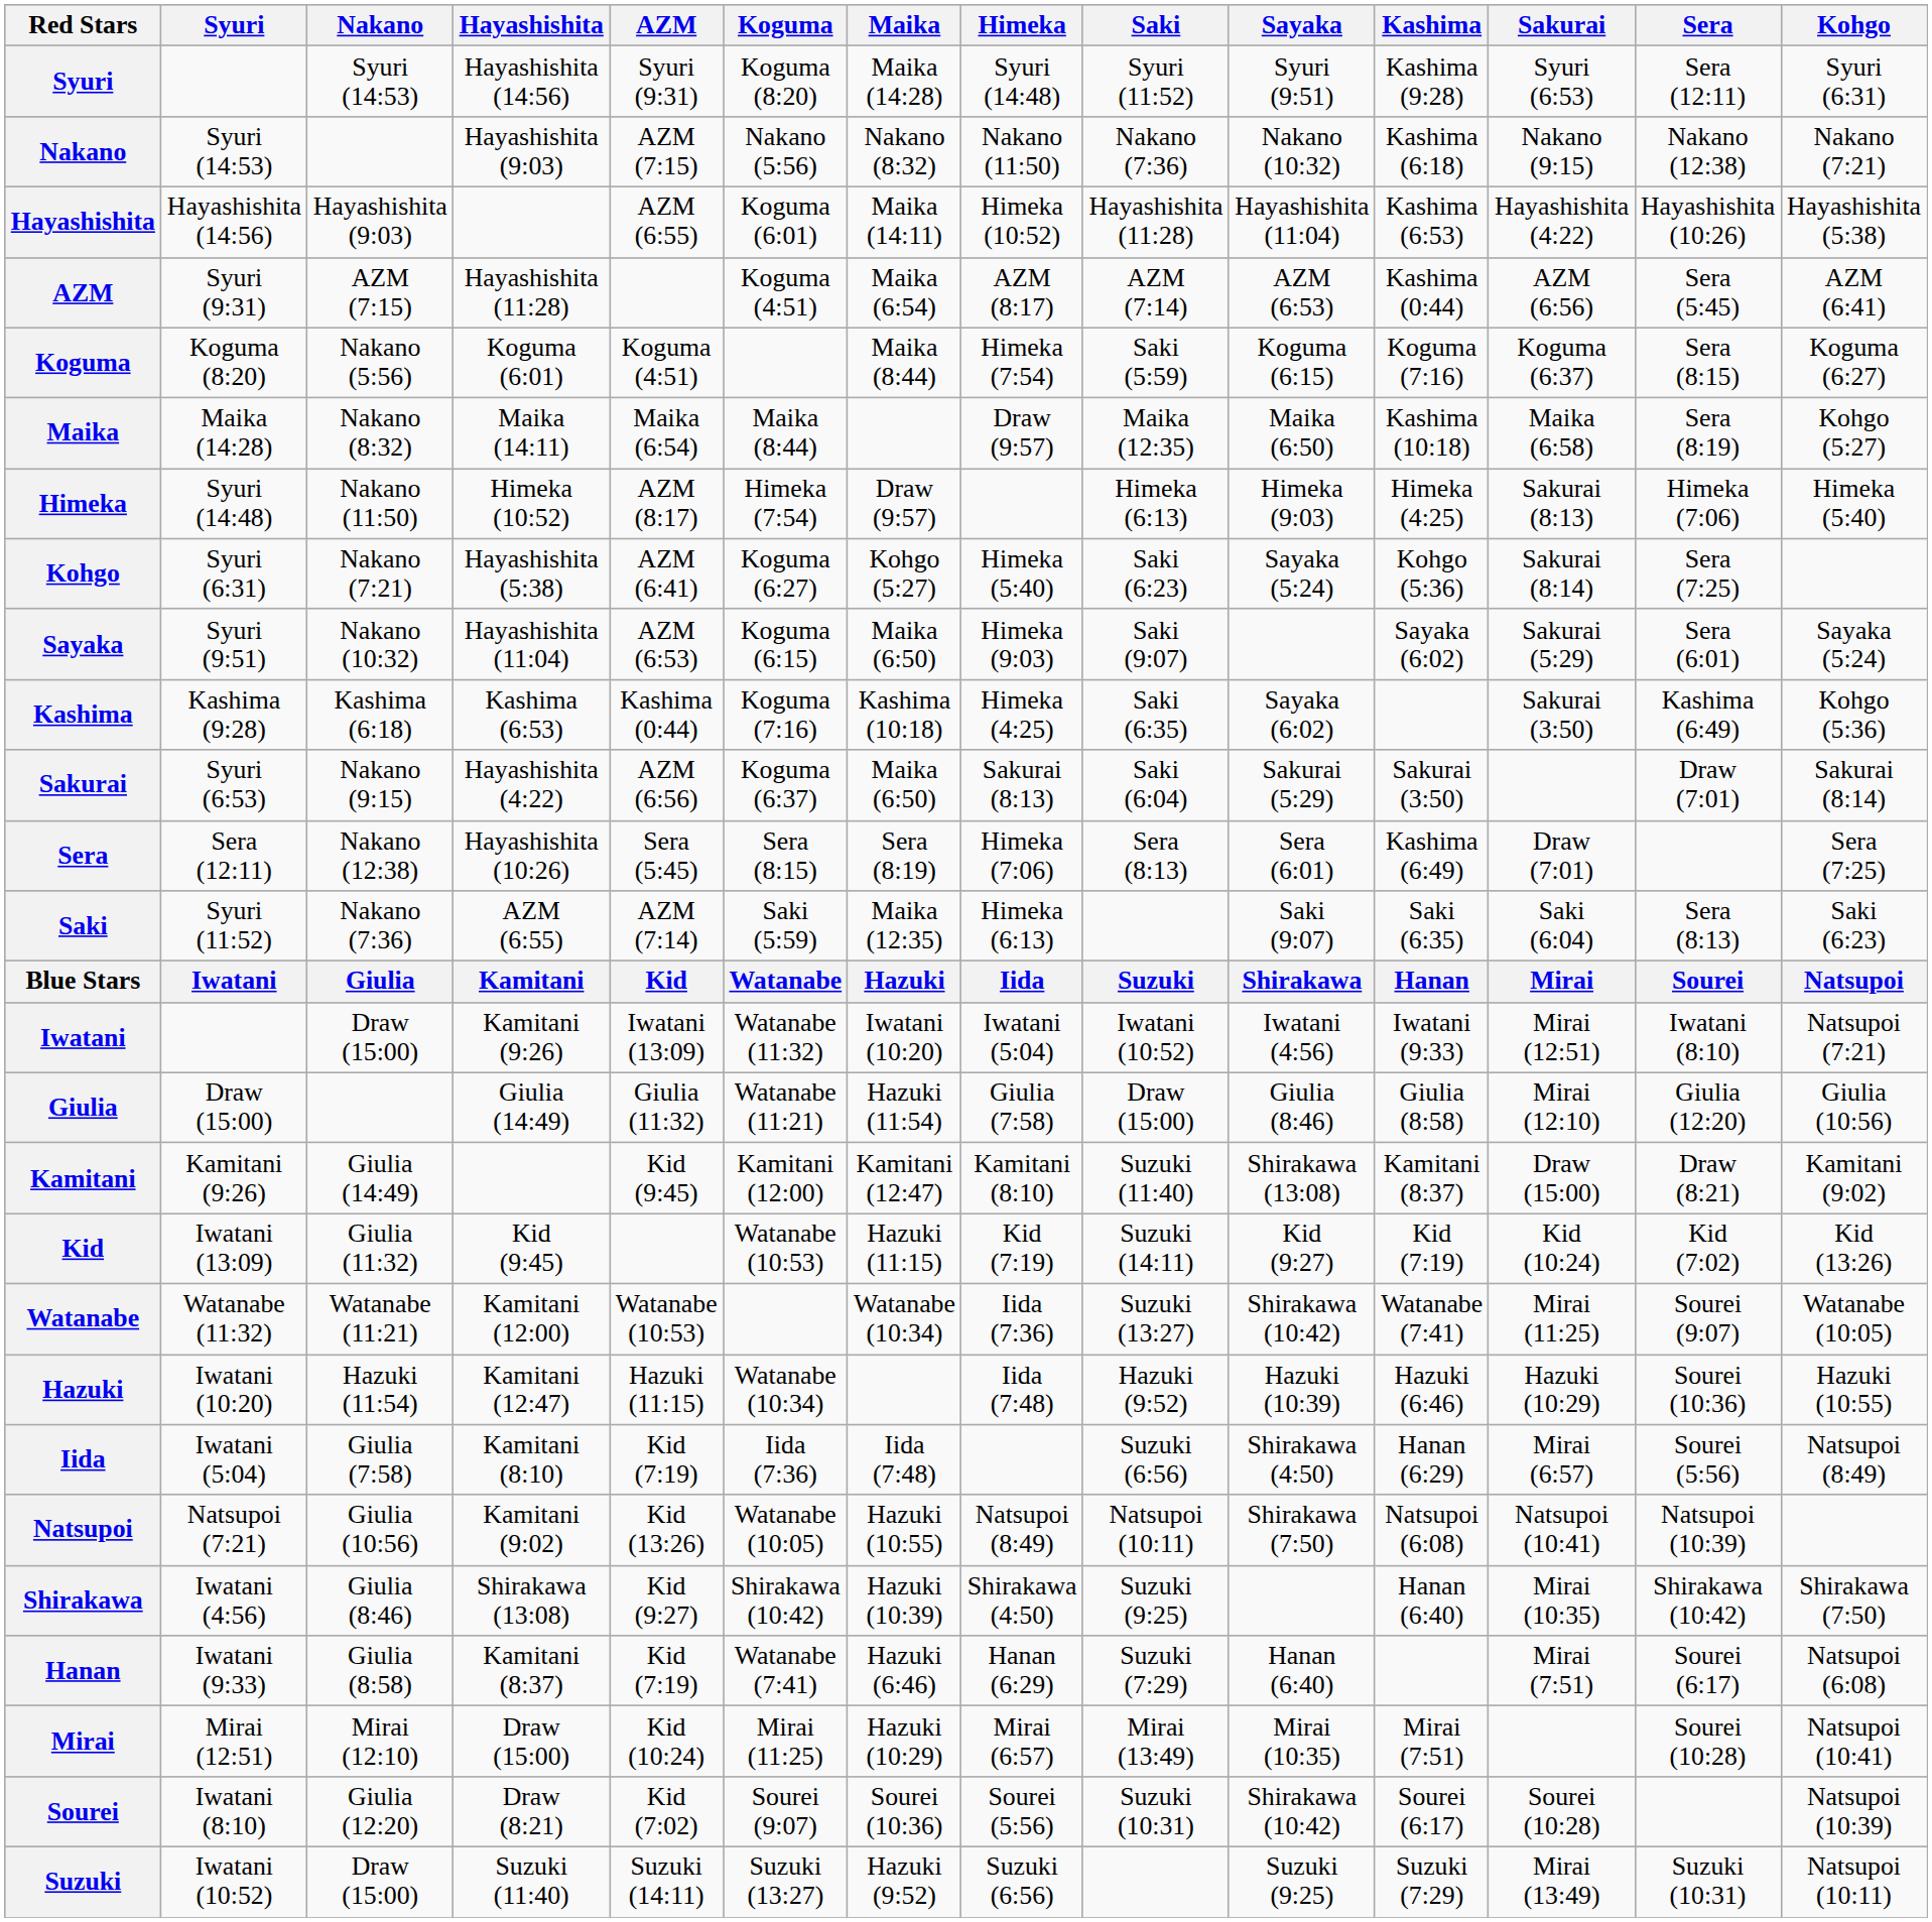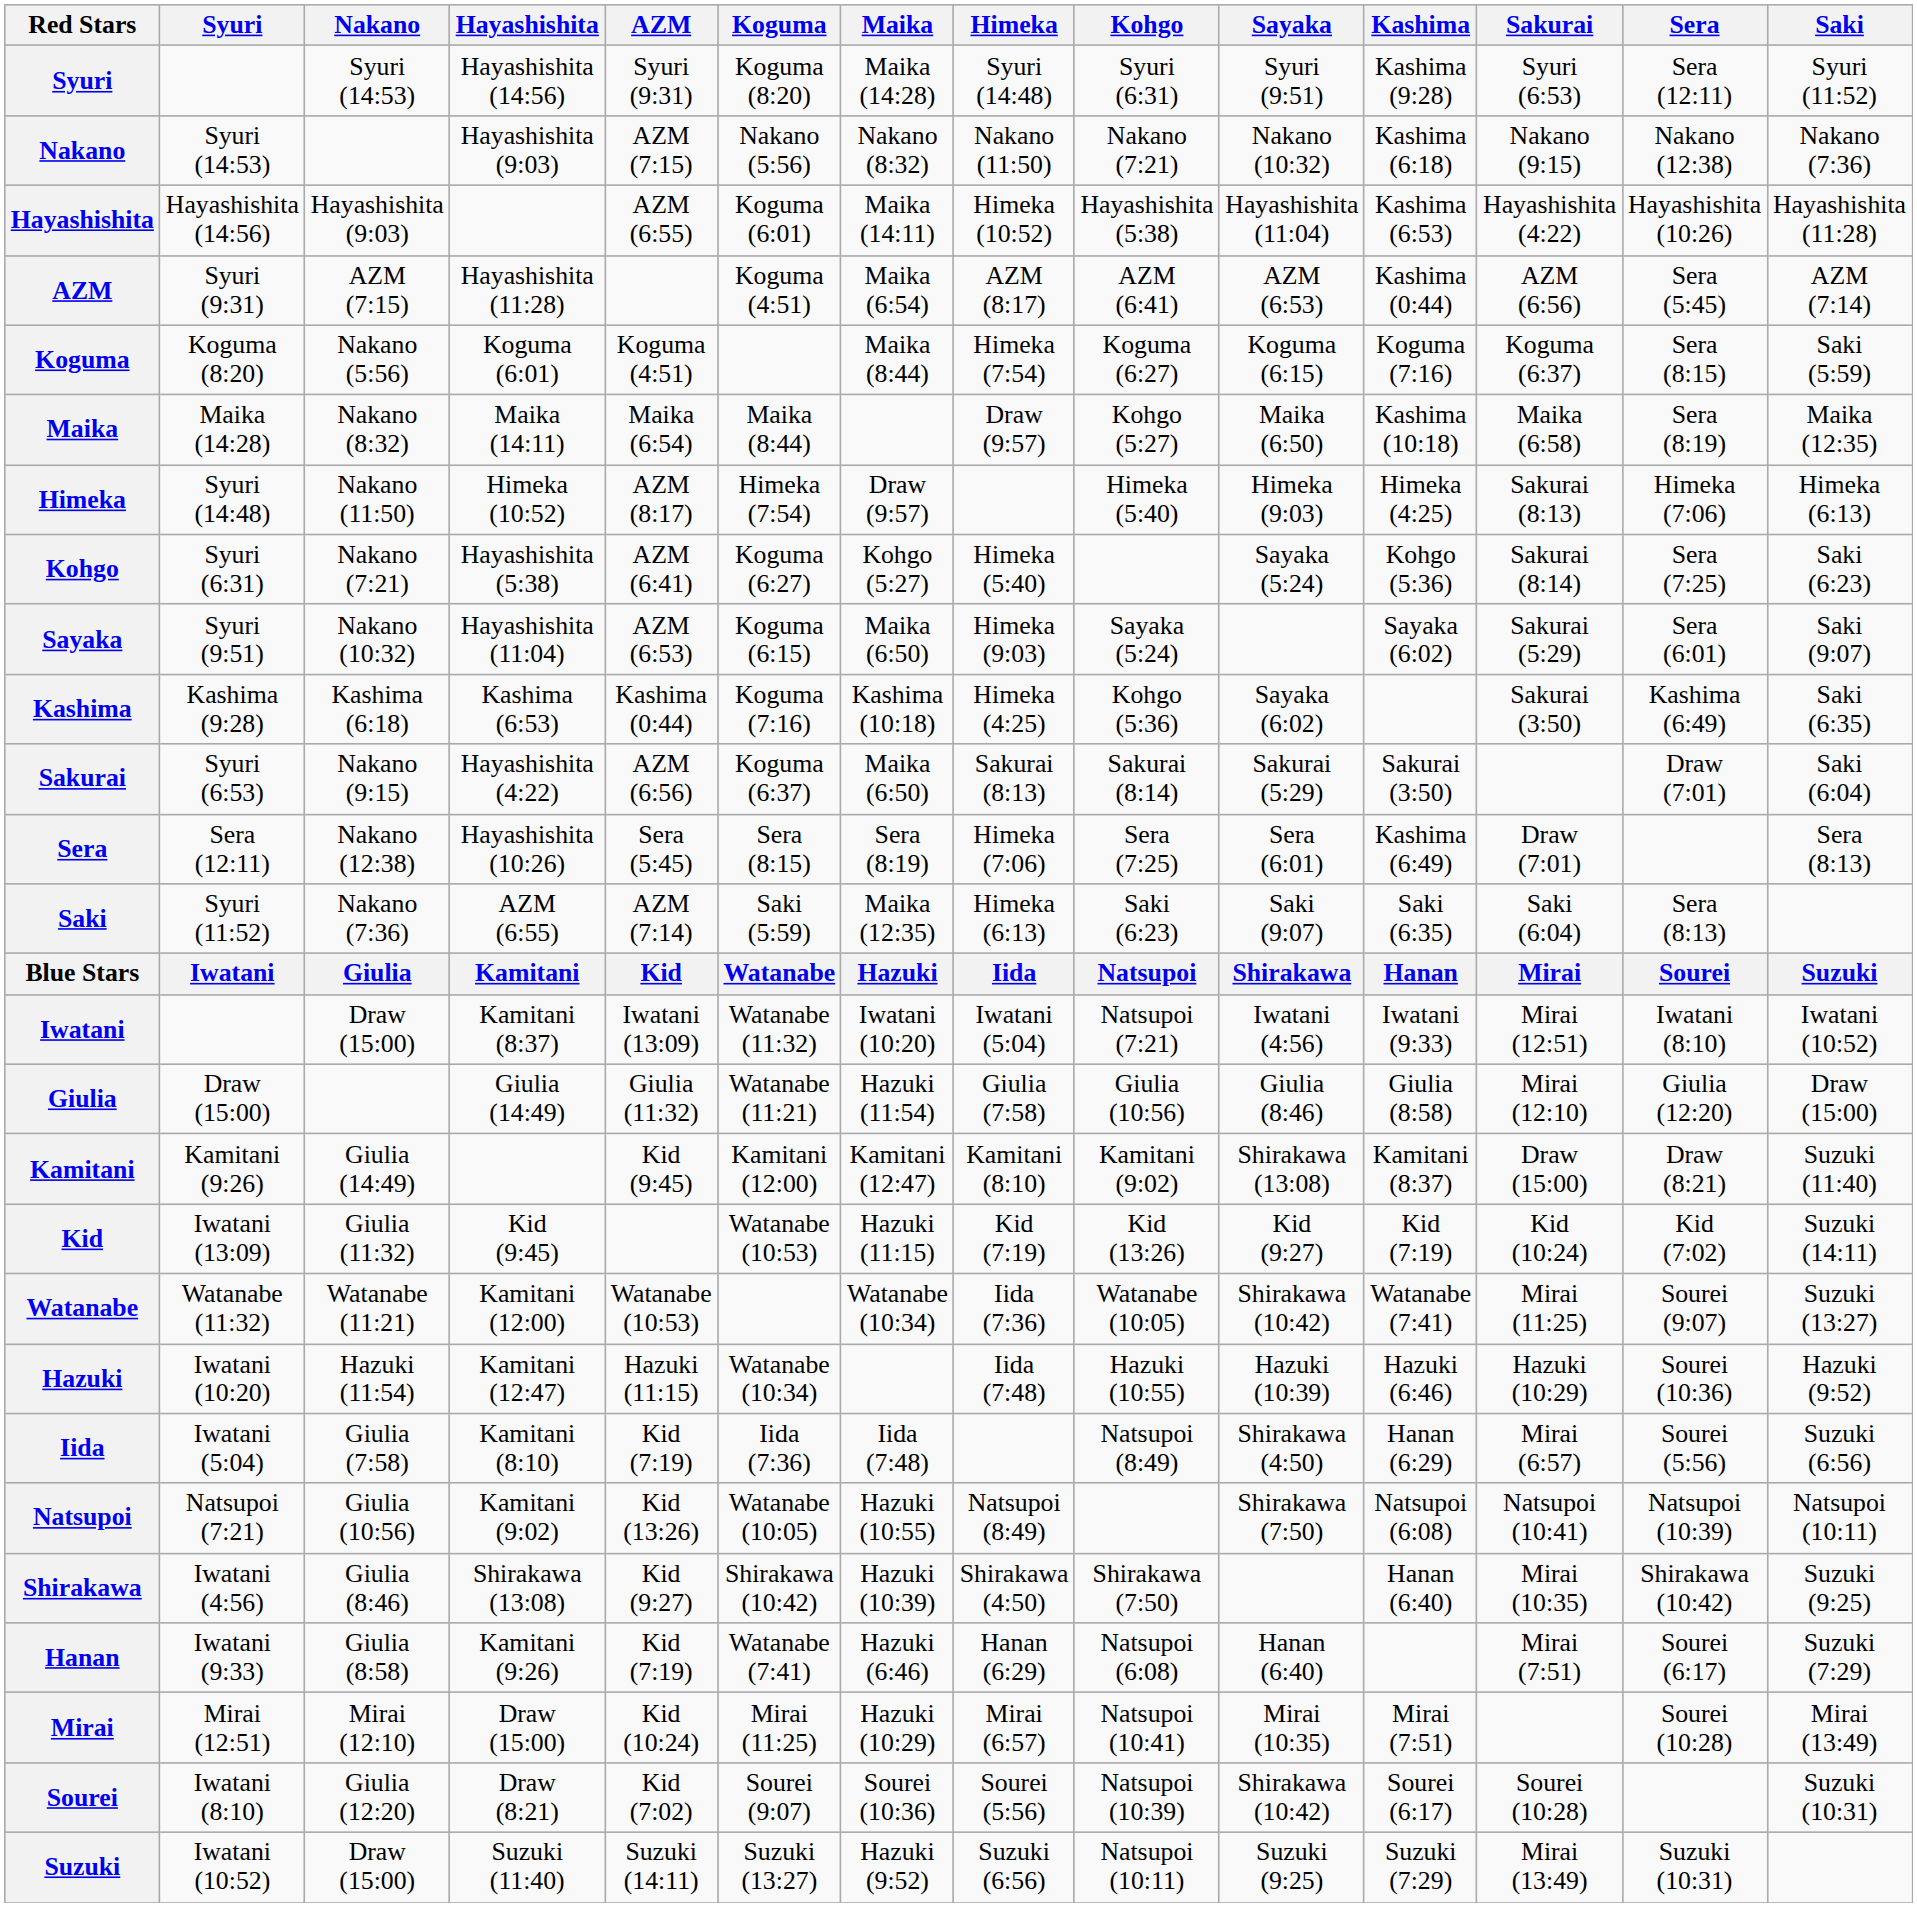columns swapped: Kohgo <-> Saki
row 16 | Hayashishita: Kamitani (9:26) -> Kamitani (8:37)
row 25 | Hayashishita: Kamitani (8:37) -> Kamitani (9:26)
